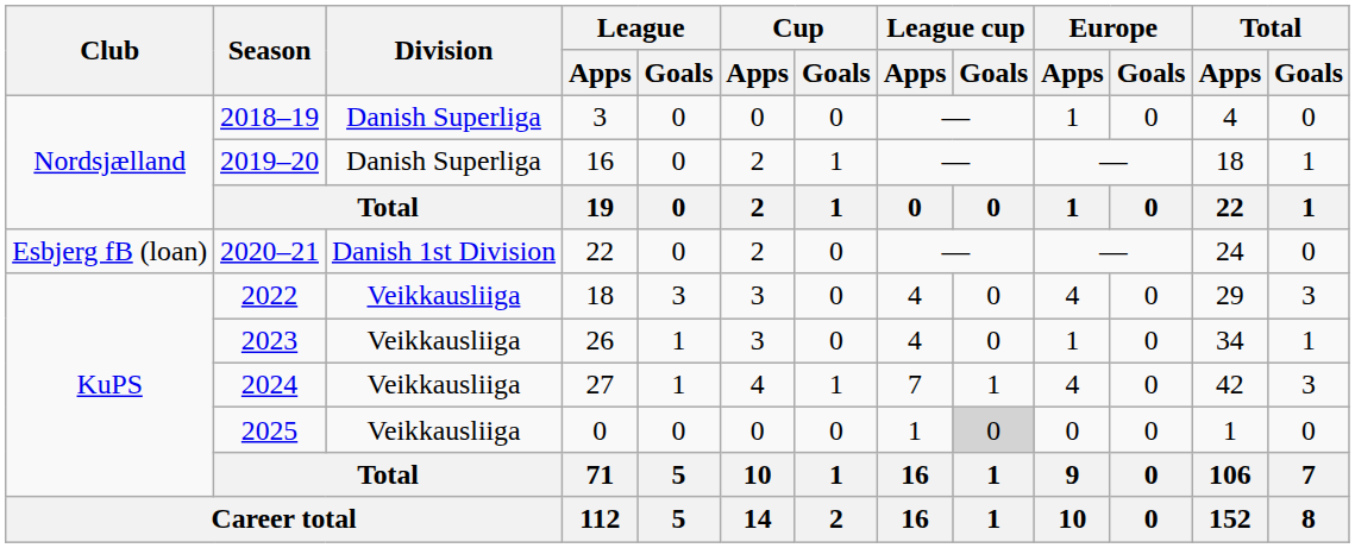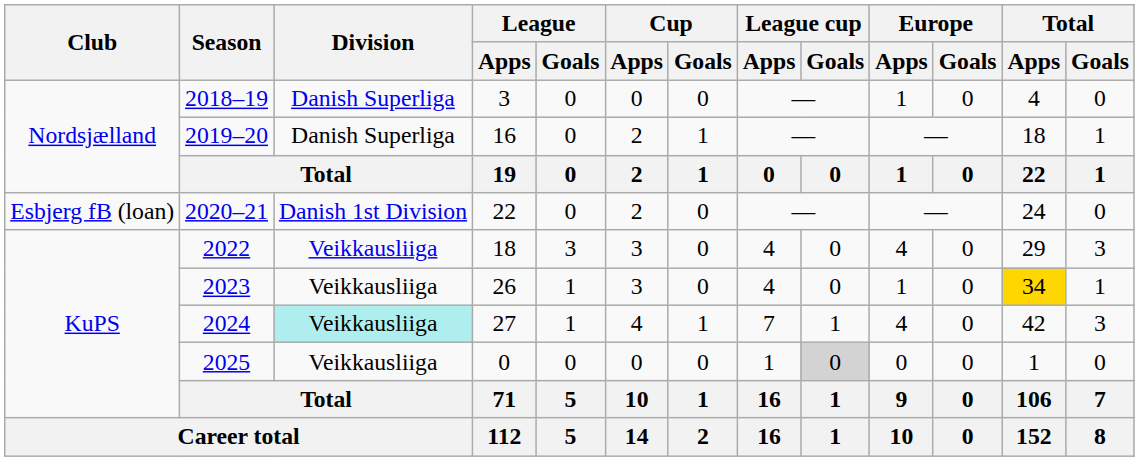2023 | Total / Apps: no background -> gold background
2024 | Division: no background -> paleturquoise background
